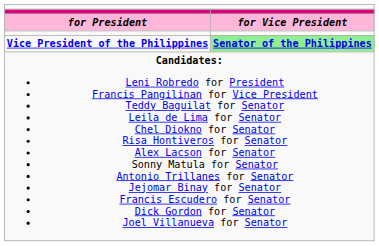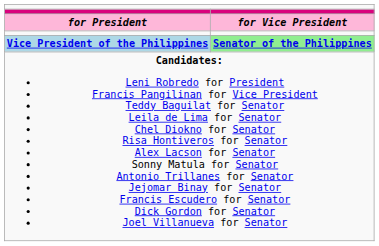row 5 | column 1: no background -> lightblue background
